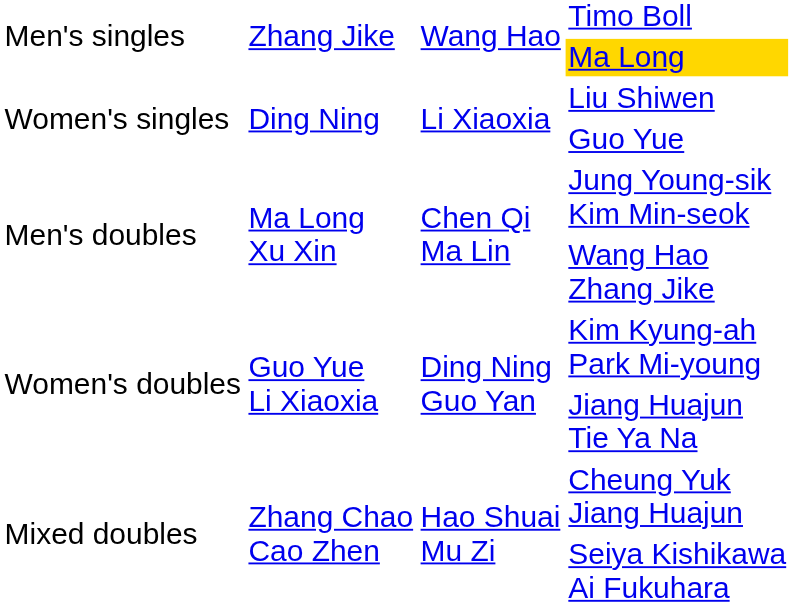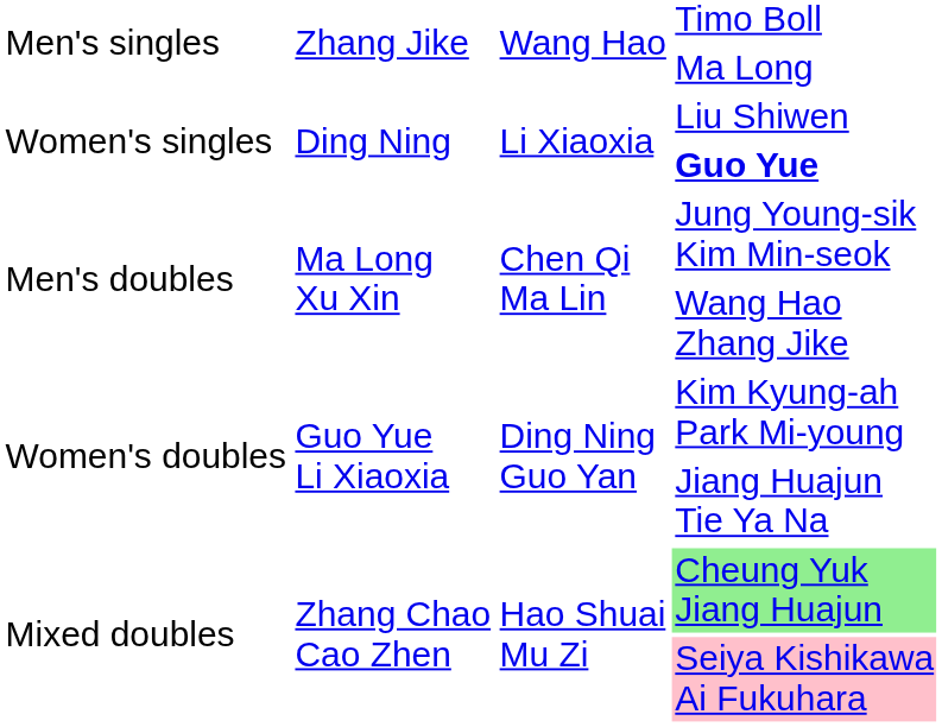Ma Long | column 4: gold background -> no background
Guo Yue | column 4: normal -> bold
Cheung Yuk Jiang Huajun | column 4: no background -> lightgreen background
Seiya Kishikawa Ai Fukuhara | column 4: no background -> pink background
